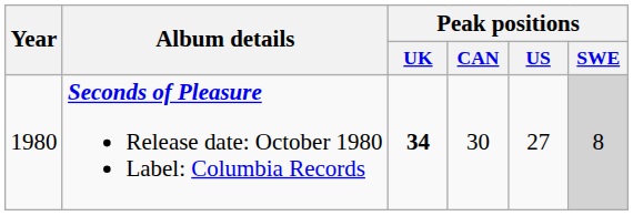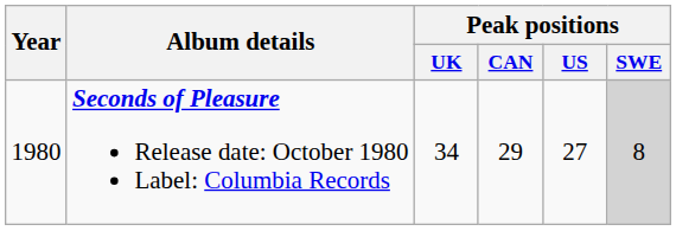row 3 | Peak positions / UK: bold -> normal
row 3 | Peak positions / CAN: 30 -> 29
